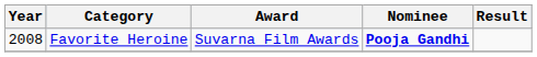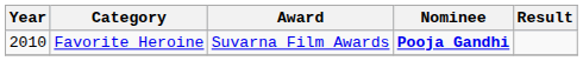Favorite Heroine | Year: 2008 -> 2010
